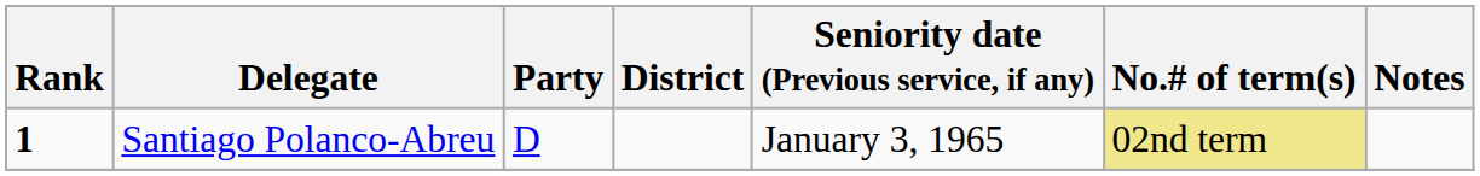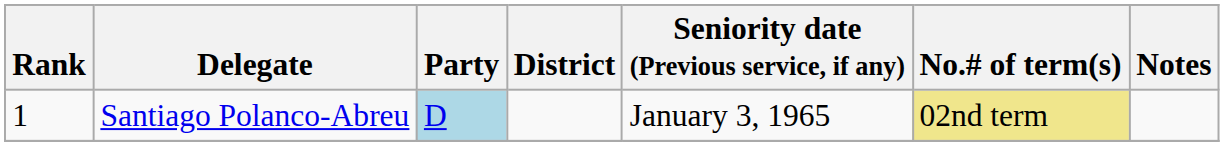Santiago Polanco-Abreu | Rank: bold -> normal
Santiago Polanco-Abreu | Party: no background -> lightblue background
